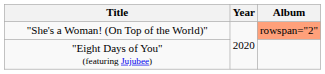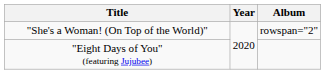"She's a Woman! (On Top of the World)" | Album: lightsalmon background -> no background
